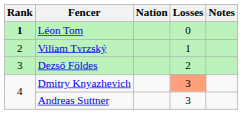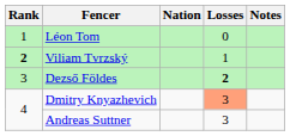Léon Tom | Rank: bold -> normal
Viliam Tvrzský | Rank: normal -> bold
Dezső Földes | Losses: normal -> bold
